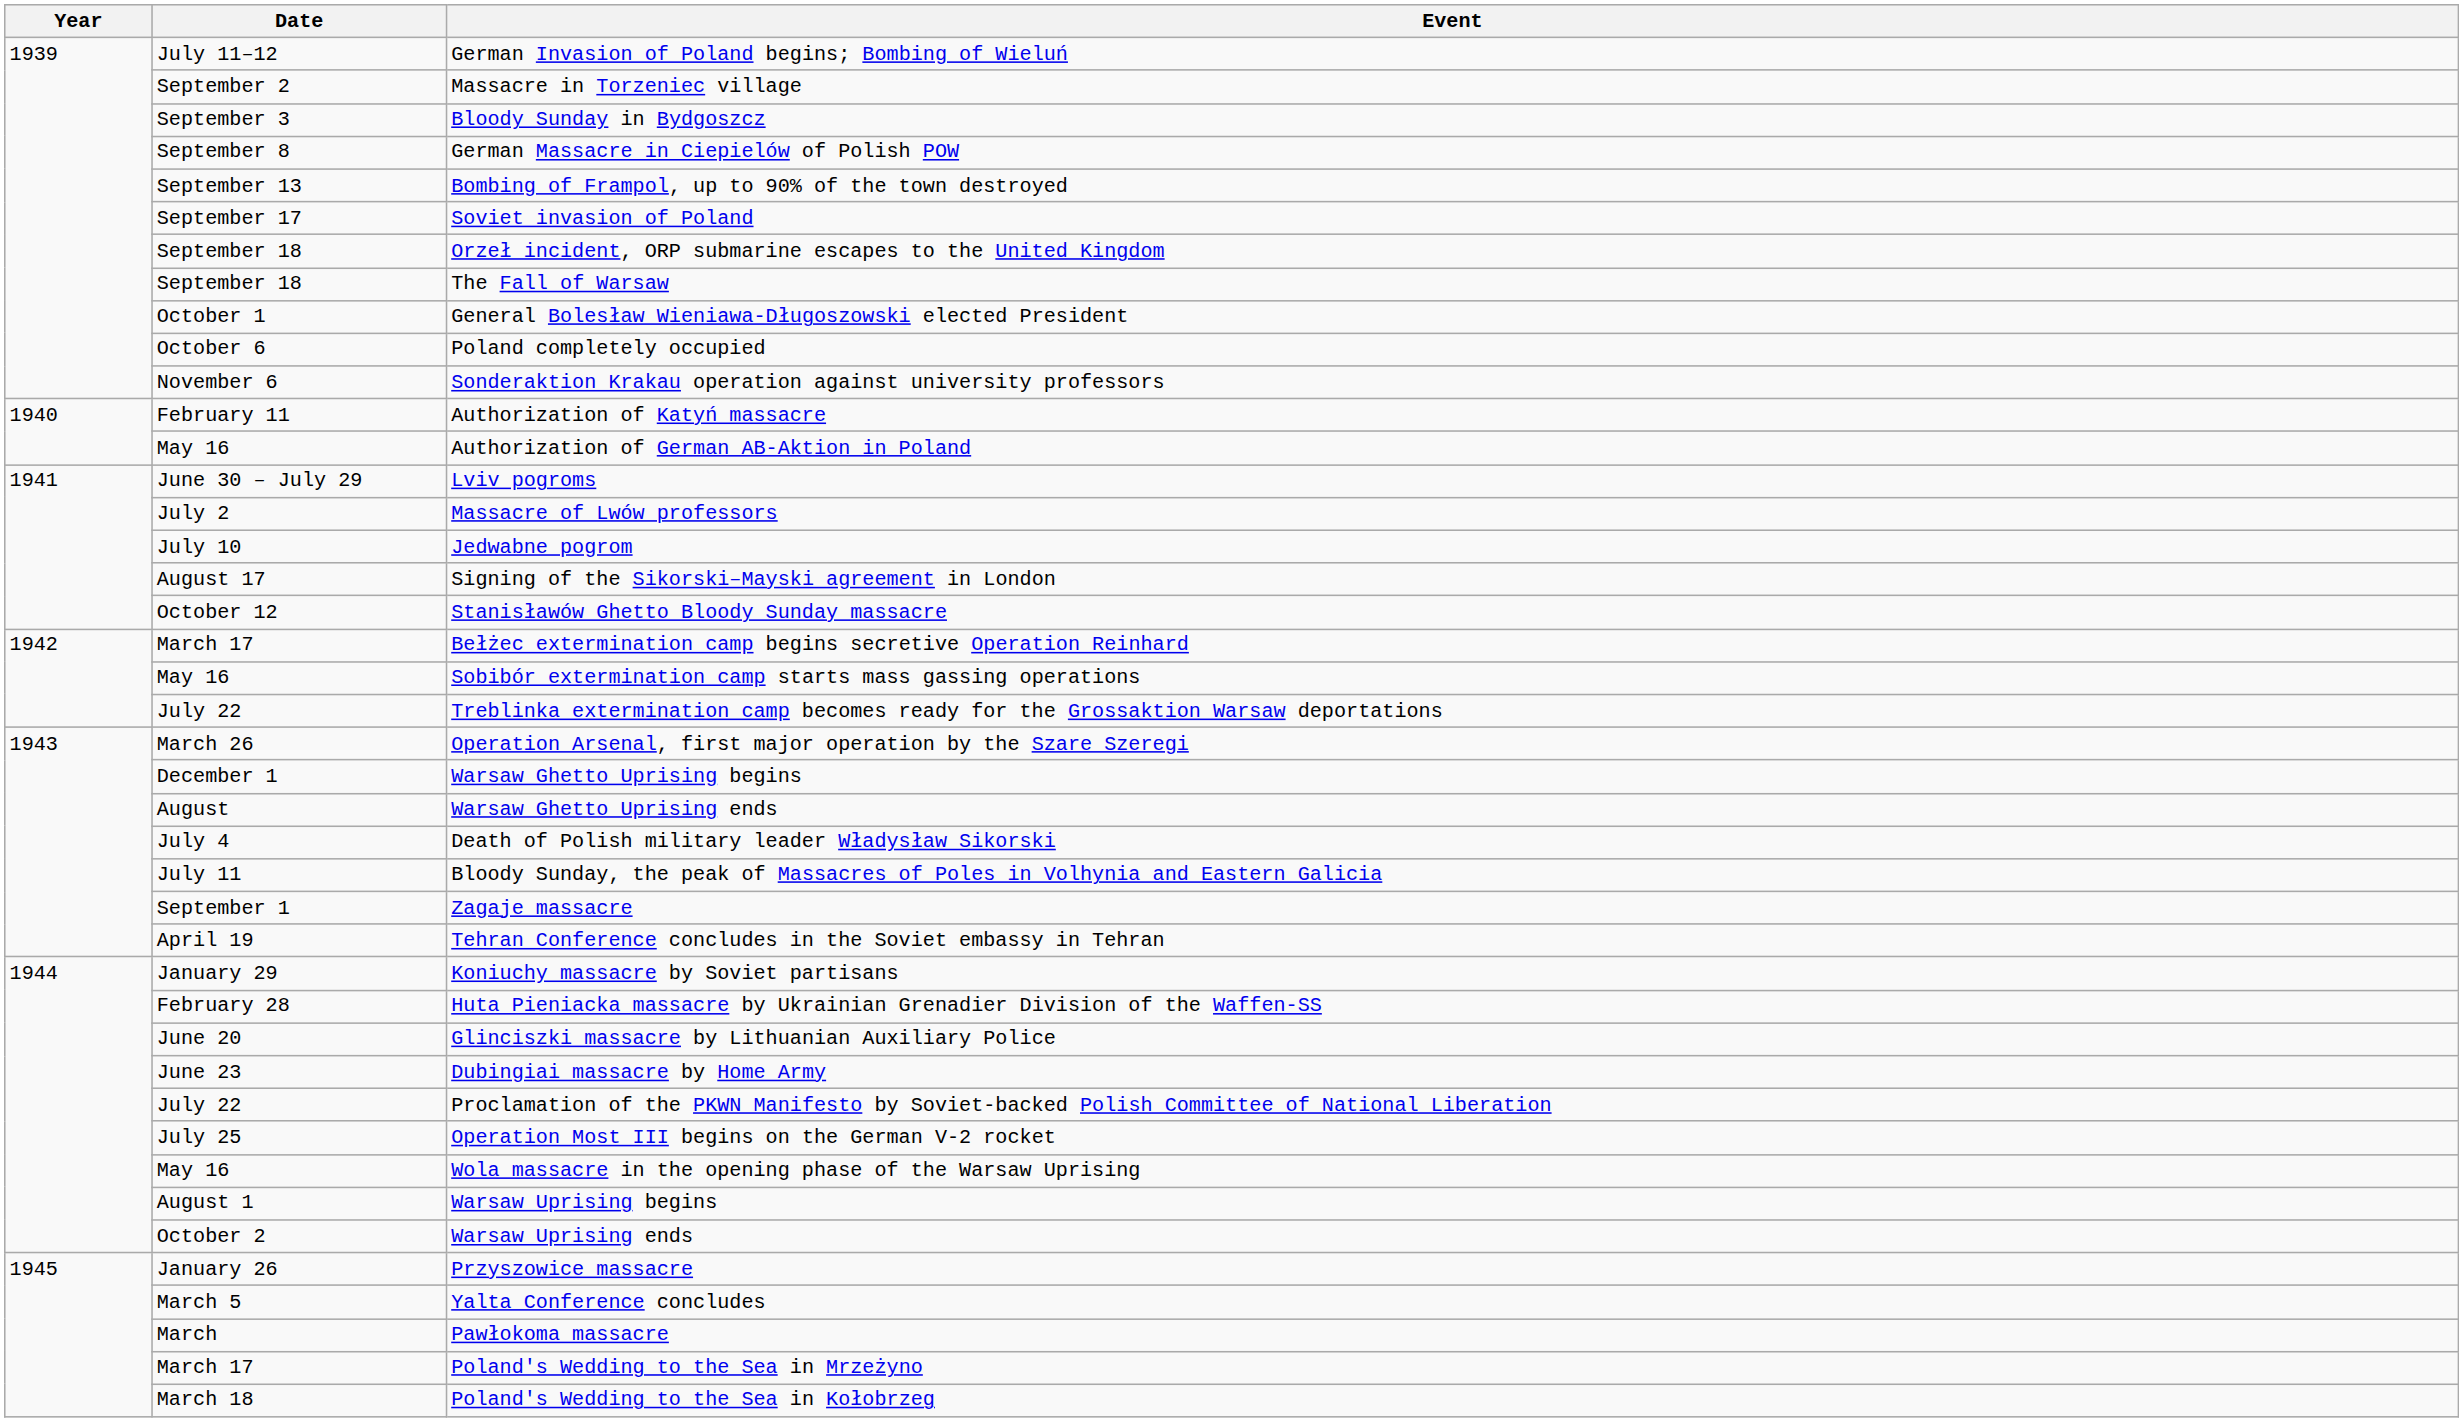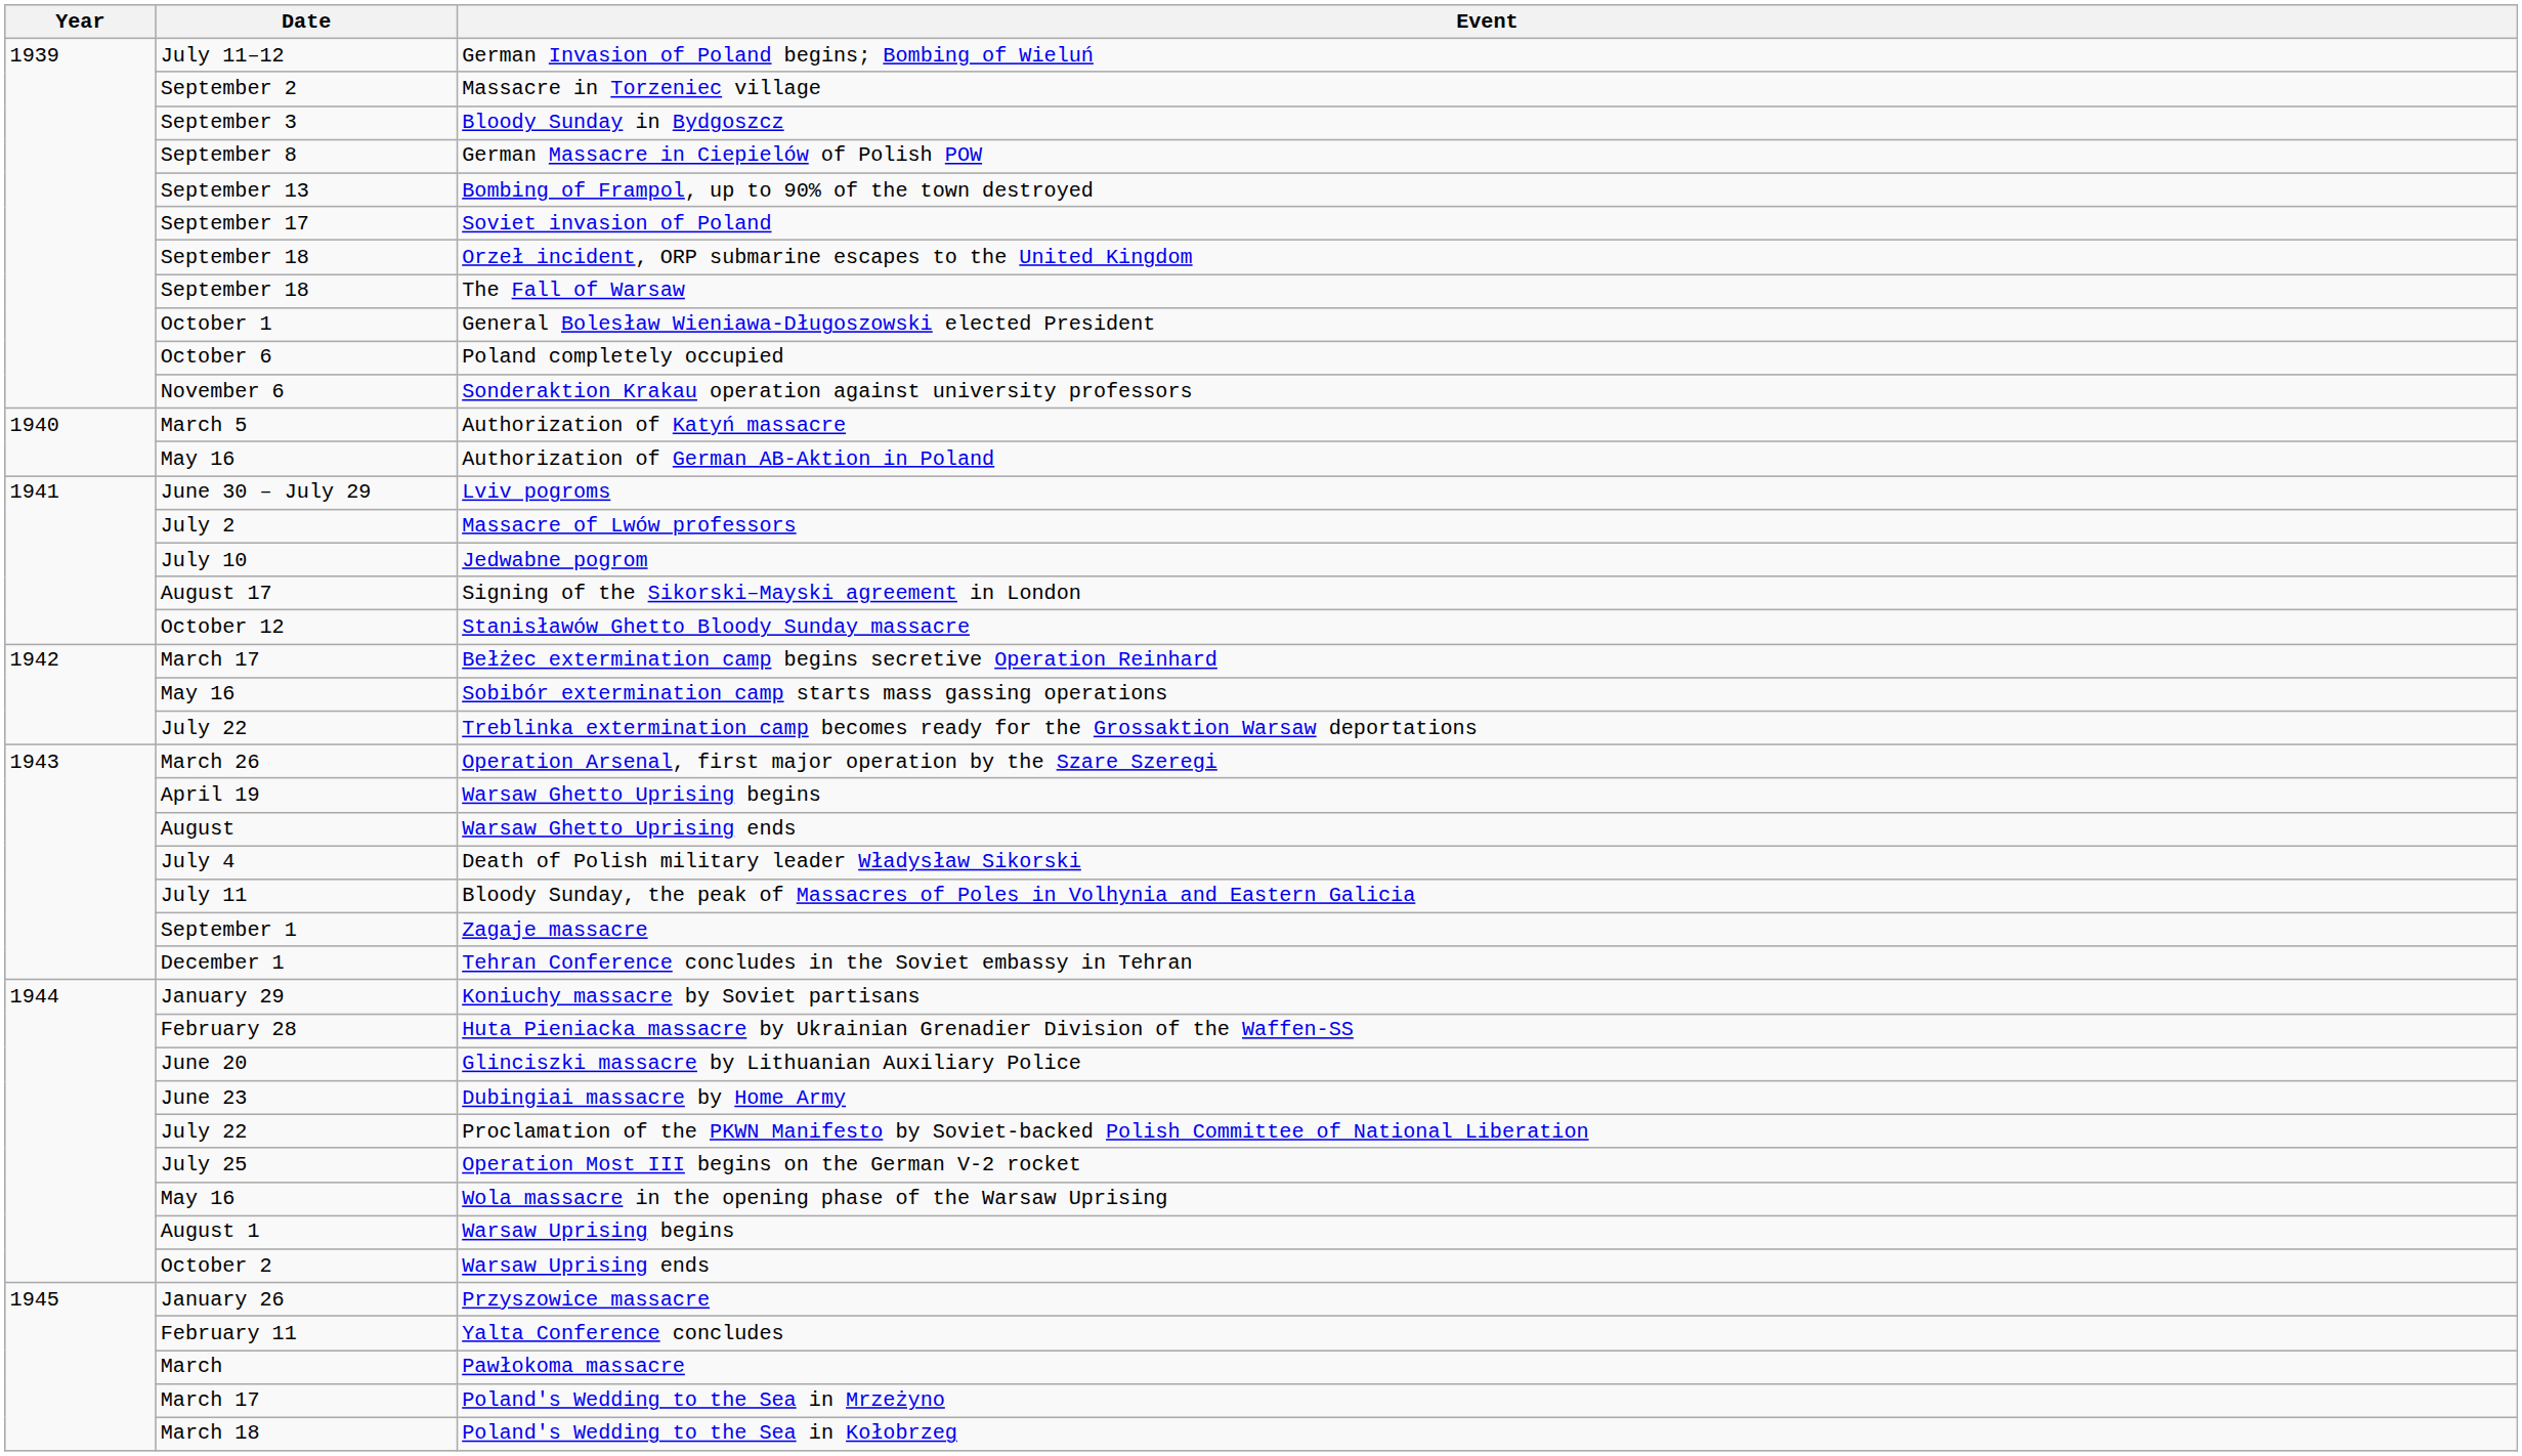Authorization of Katyń massacre | Date: February 11 -> March 5
Warsaw Ghetto Uprising begins | Date: December 1 -> April 19
Tehran Conference concludes in the Soviet embassy in Tehran | Date: April 19 -> December 1
Yalta Conference concludes | Date: March 5 -> February 11
